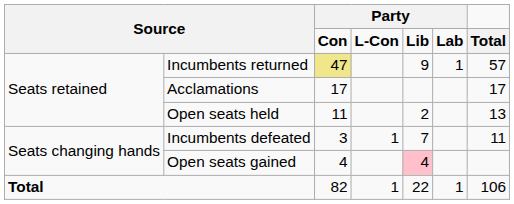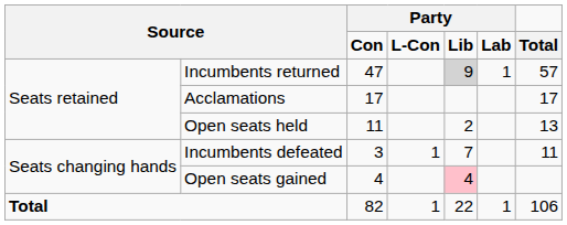Incumbents returned | column 3: khaki background -> no background
Incumbents returned | column 5: no background -> lightgrey background
